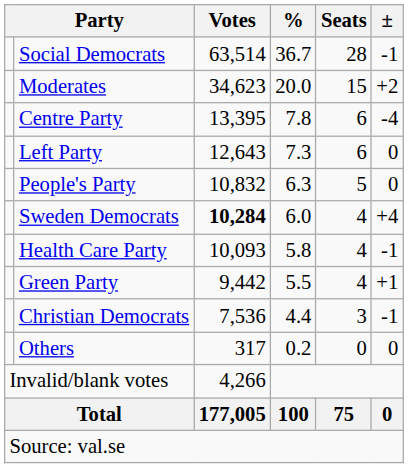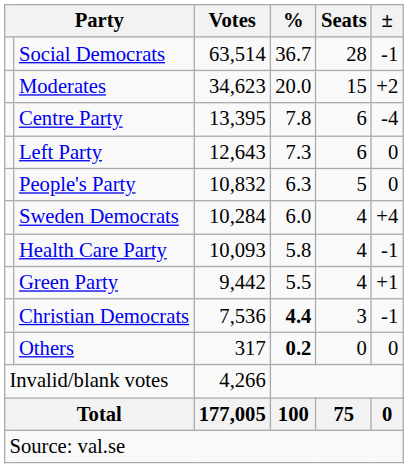Sweden Democrats | Votes: bold -> normal
Christian Democrats | %: normal -> bold
Others | %: normal -> bold
